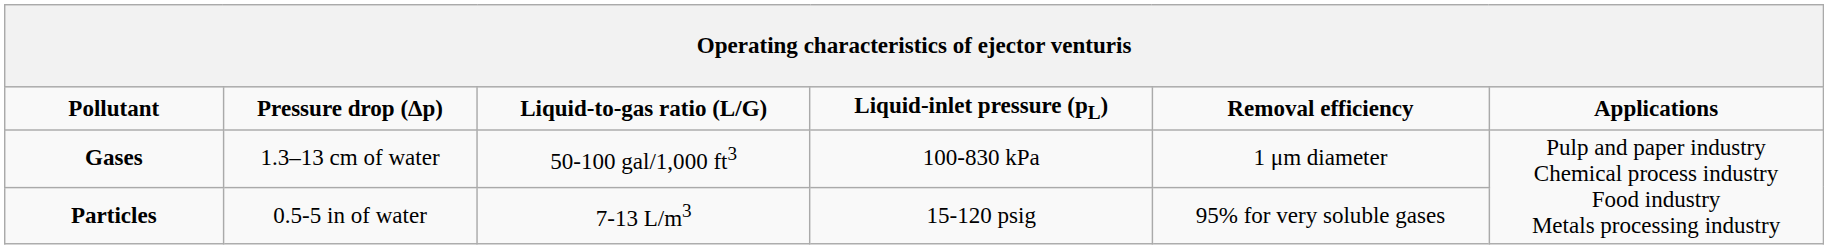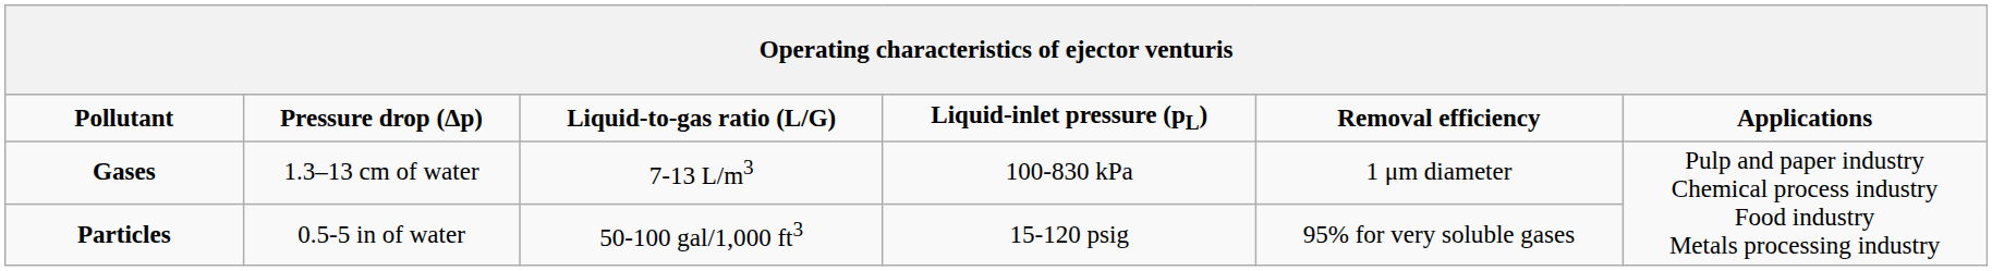Gases | Liquid-to-gas ratio (L/G): 50-100 gal/1,000 ft3 -> 7-13 L/m3
Particles | Liquid-to-gas ratio (L/G): 7-13 L/m3 -> 50-100 gal/1,000 ft3
